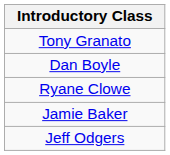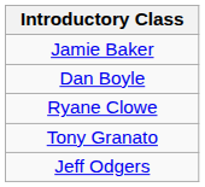row 2 | column 1: Tony Granato -> Jamie Baker
row 5 | column 1: Jamie Baker -> Tony Granato
